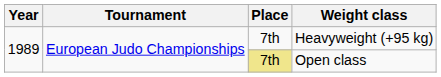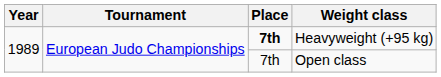Heavyweight (+95 kg) | Place: normal -> bold
Open class | Place: khaki background -> no background
